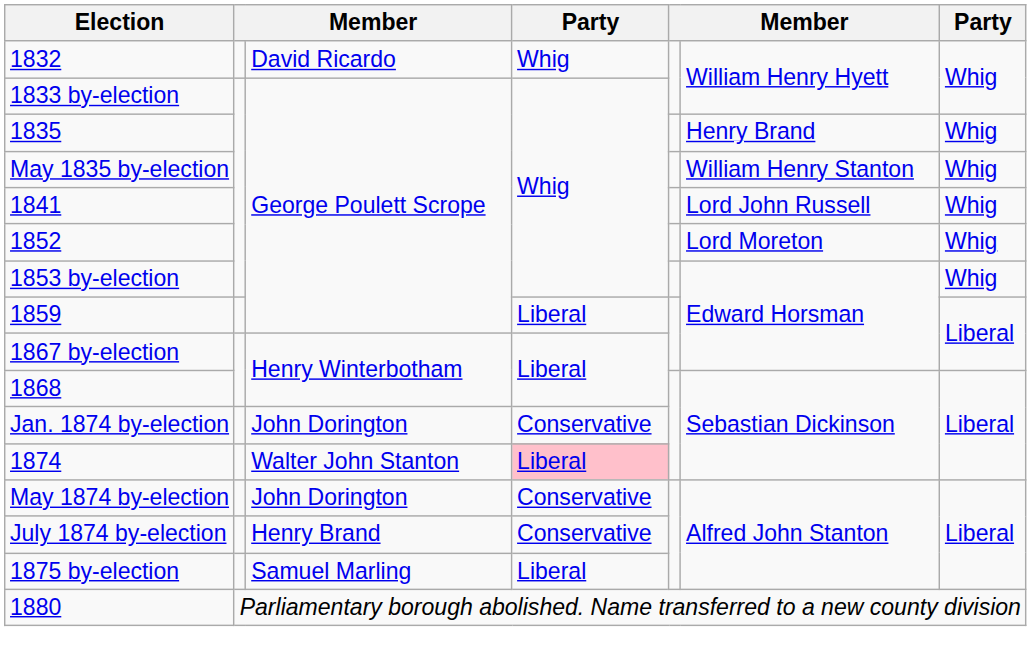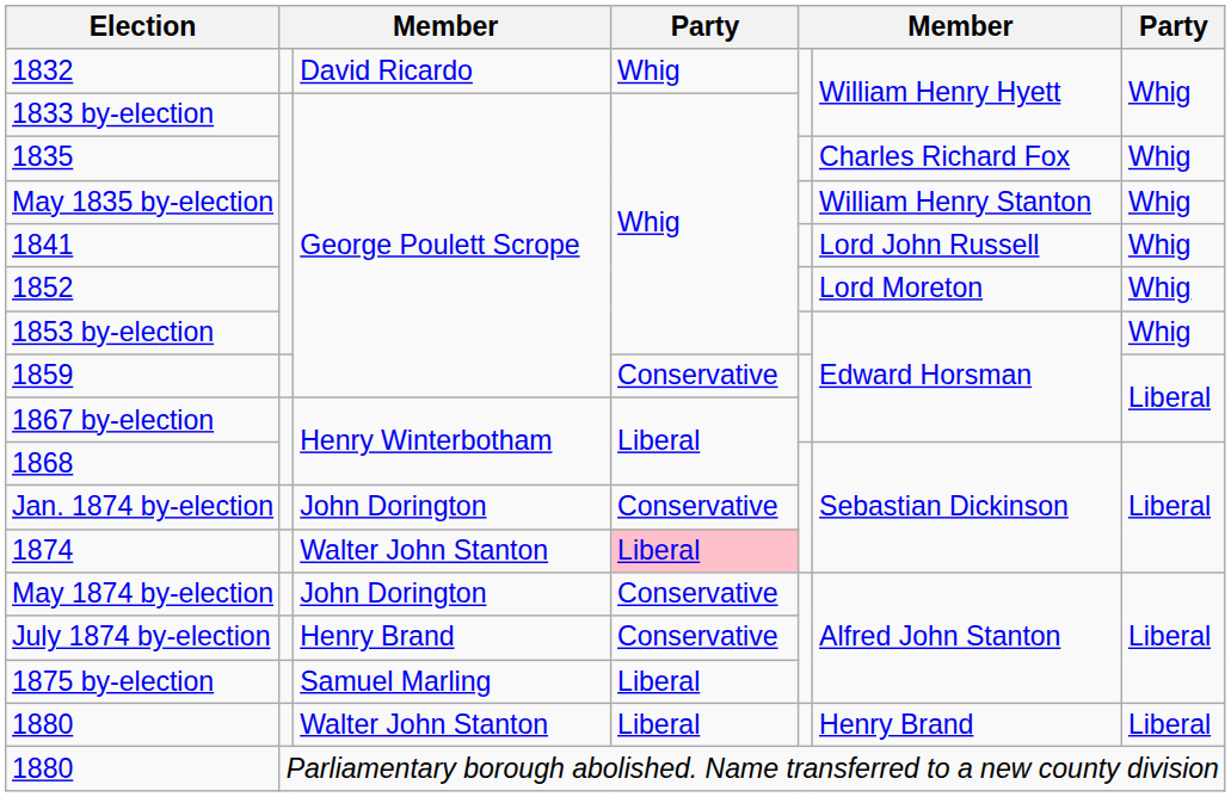1835 | column 6: Henry Brand -> Charles Richard Fox
1859 | column 4: Liberal -> Conservative
+ row: 1880 | Walter John Stanton | Liberal | Henry Brand | Liberal
